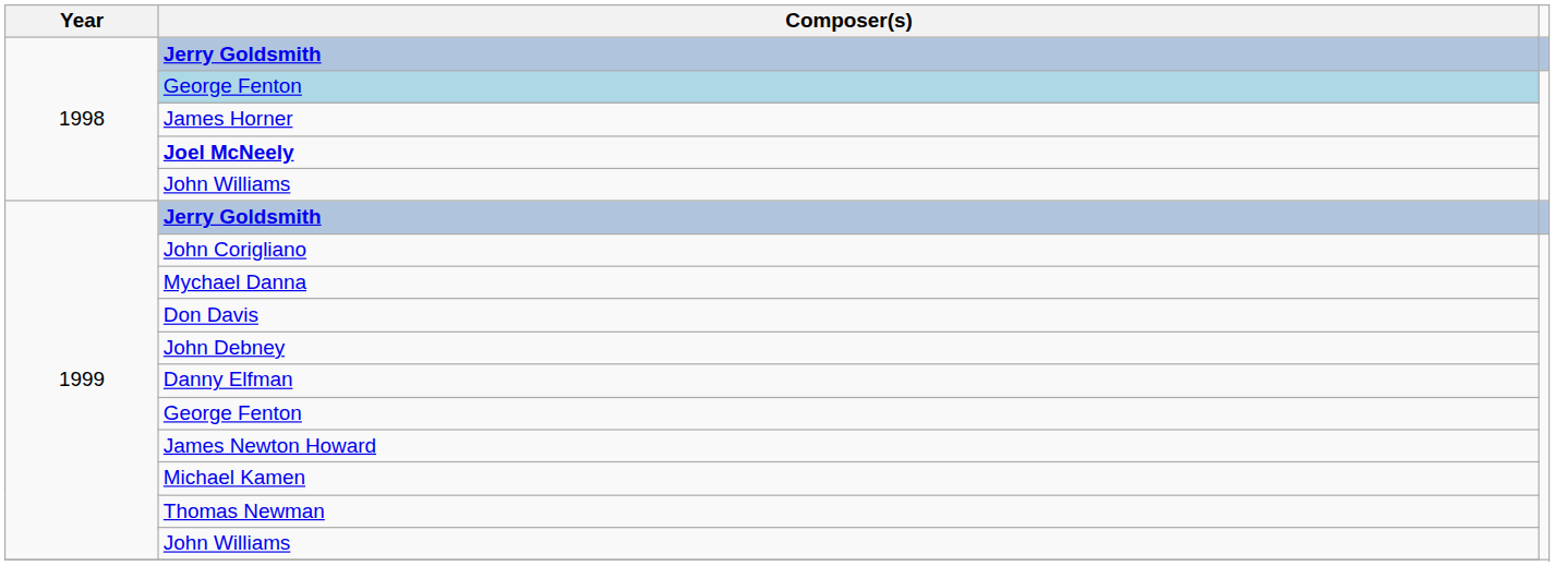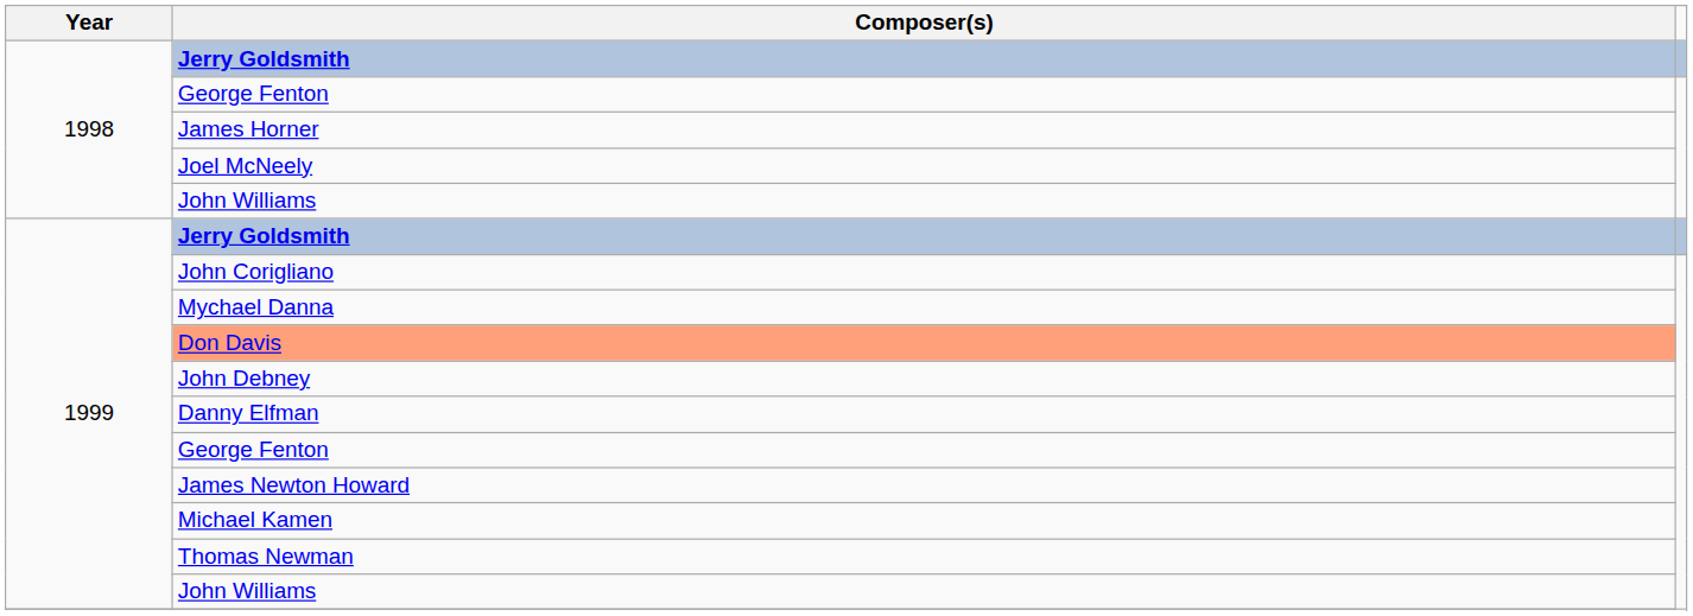1998 / George Fenton | Composer(s): lightblue background -> no background
Joel McNeely | Composer(s): bold -> normal
Don Davis | Composer(s): no background -> lightsalmon background
